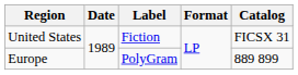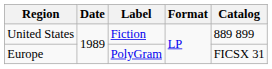United States | Catalog: FICSX 31 -> 889 899
Europe | Catalog: 889 899 -> FICSX 31
